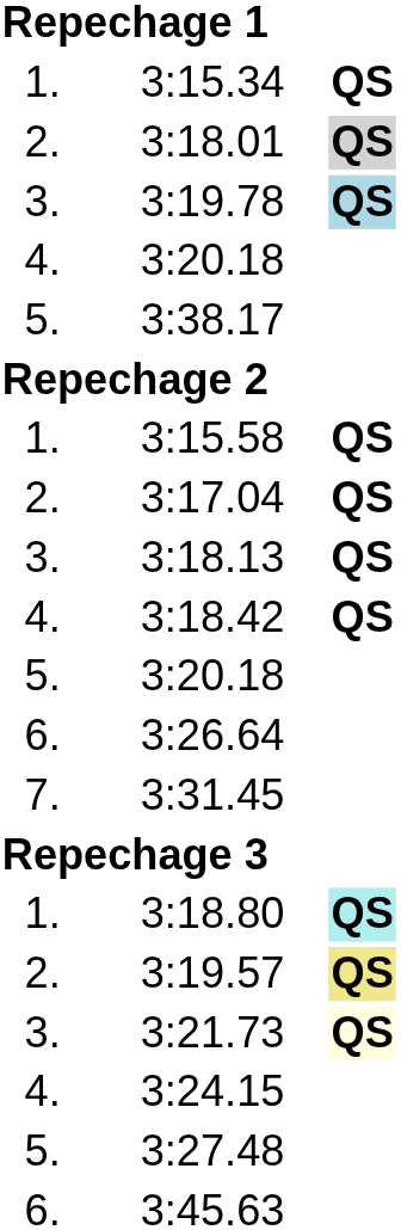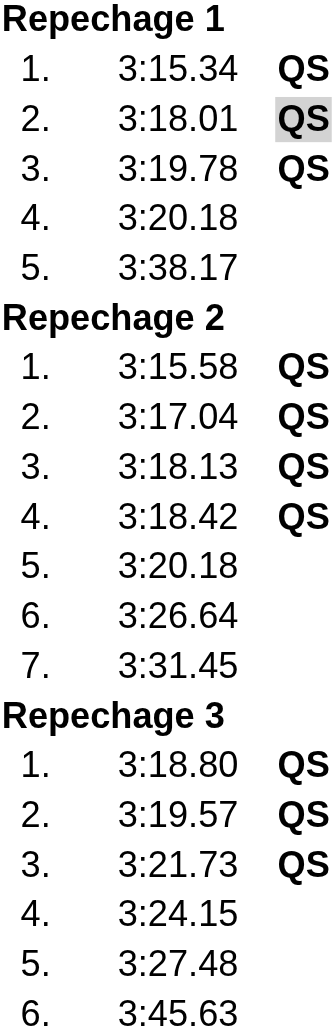3:19.78 | column 3: lightblue background -> no background
3:18.80 | column 3: paleturquoise background -> no background
3:19.57 | column 3: khaki background -> no background
3:21.73 | column 3: lightyellow background -> no background
